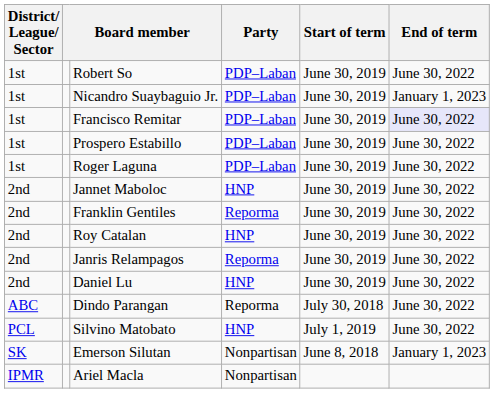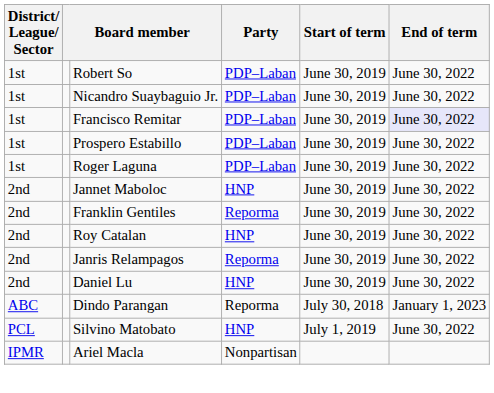Nicandro Suaybaguio Jr. | End of term: January 1, 2023 -> June 30, 2022
Dindo Parangan | End of term: June 30, 2022 -> January 1, 2023
- row: SK | Emerson Silutan | Nonpartisan | June 8, 2018 | January 1, 2023
